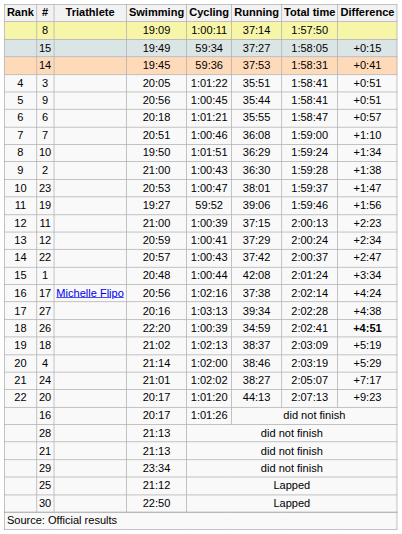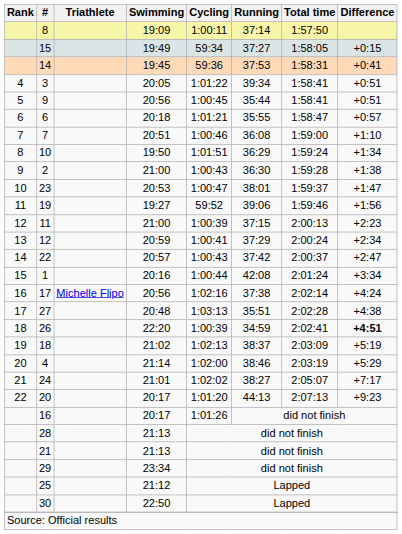3 | Running: 35:51 -> 39:34
1 | Swimming: 20:48 -> 20:16
27 | Swimming: 20:16 -> 20:48
27 | Running: 39:34 -> 35:51
